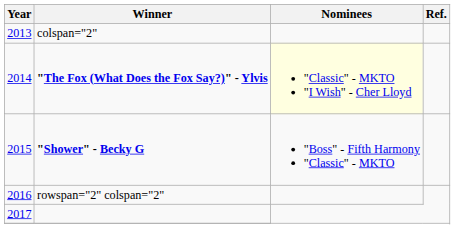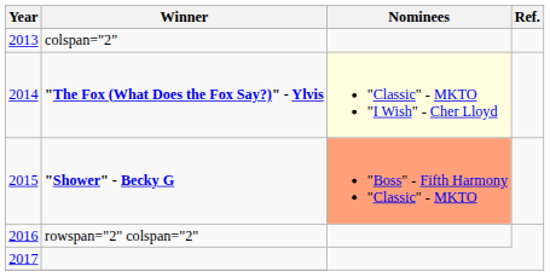"Shower" - Becky G | Nominees: no background -> lightsalmon background
